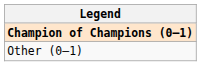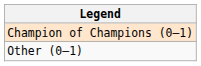row 2 | column 1: bold -> normal
